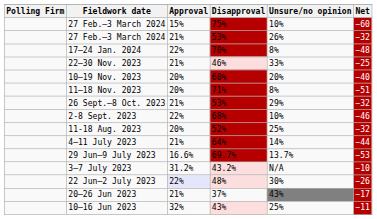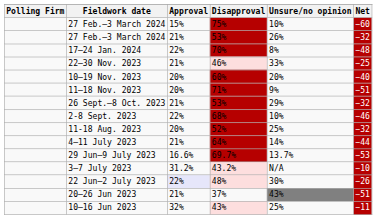11–18 Nov. 2023 | Unsure/no opinion: 8% -> 9%
20–26 Jun 2023 | Net: −17 -> −51
